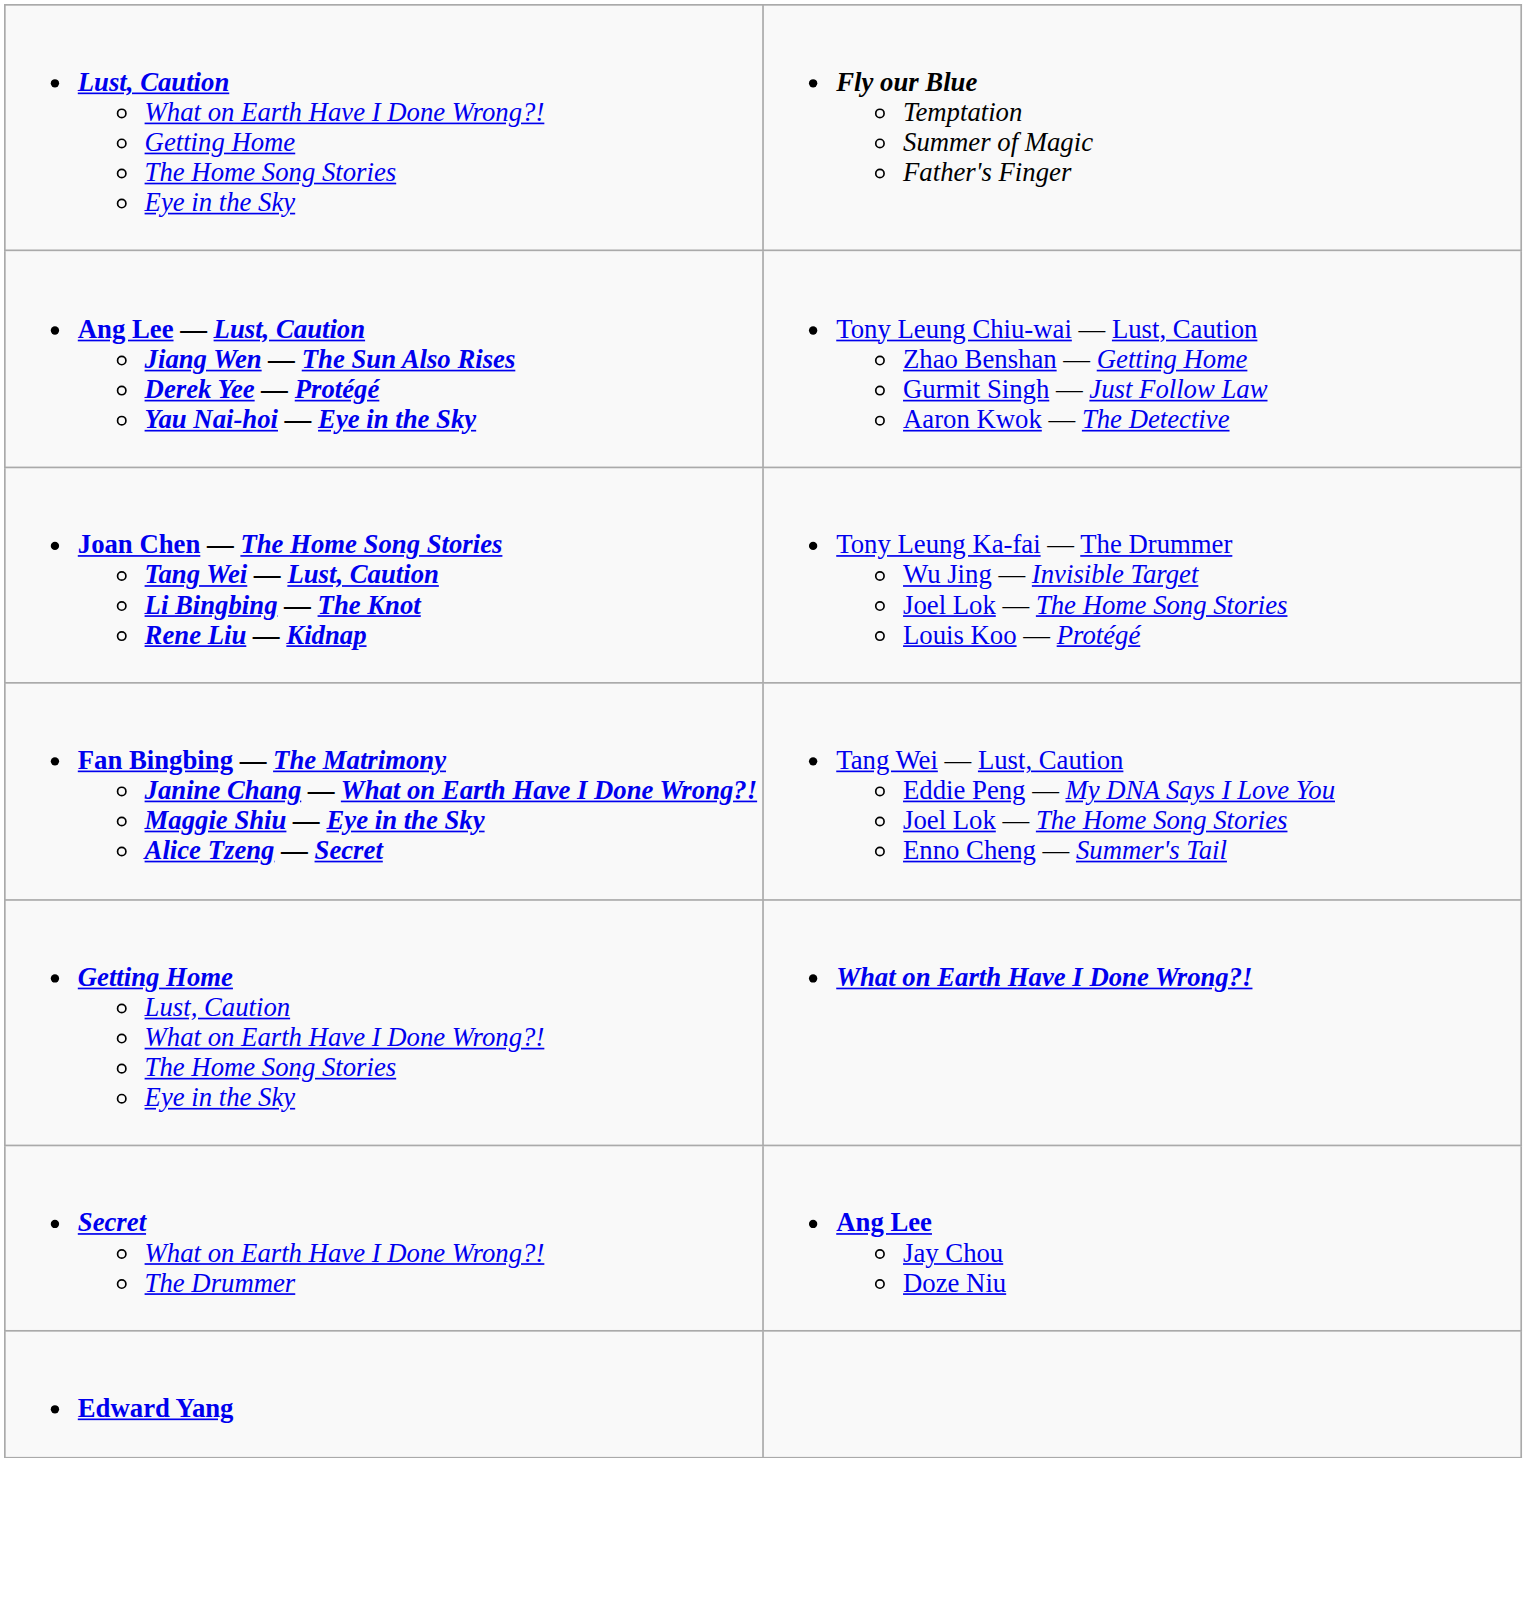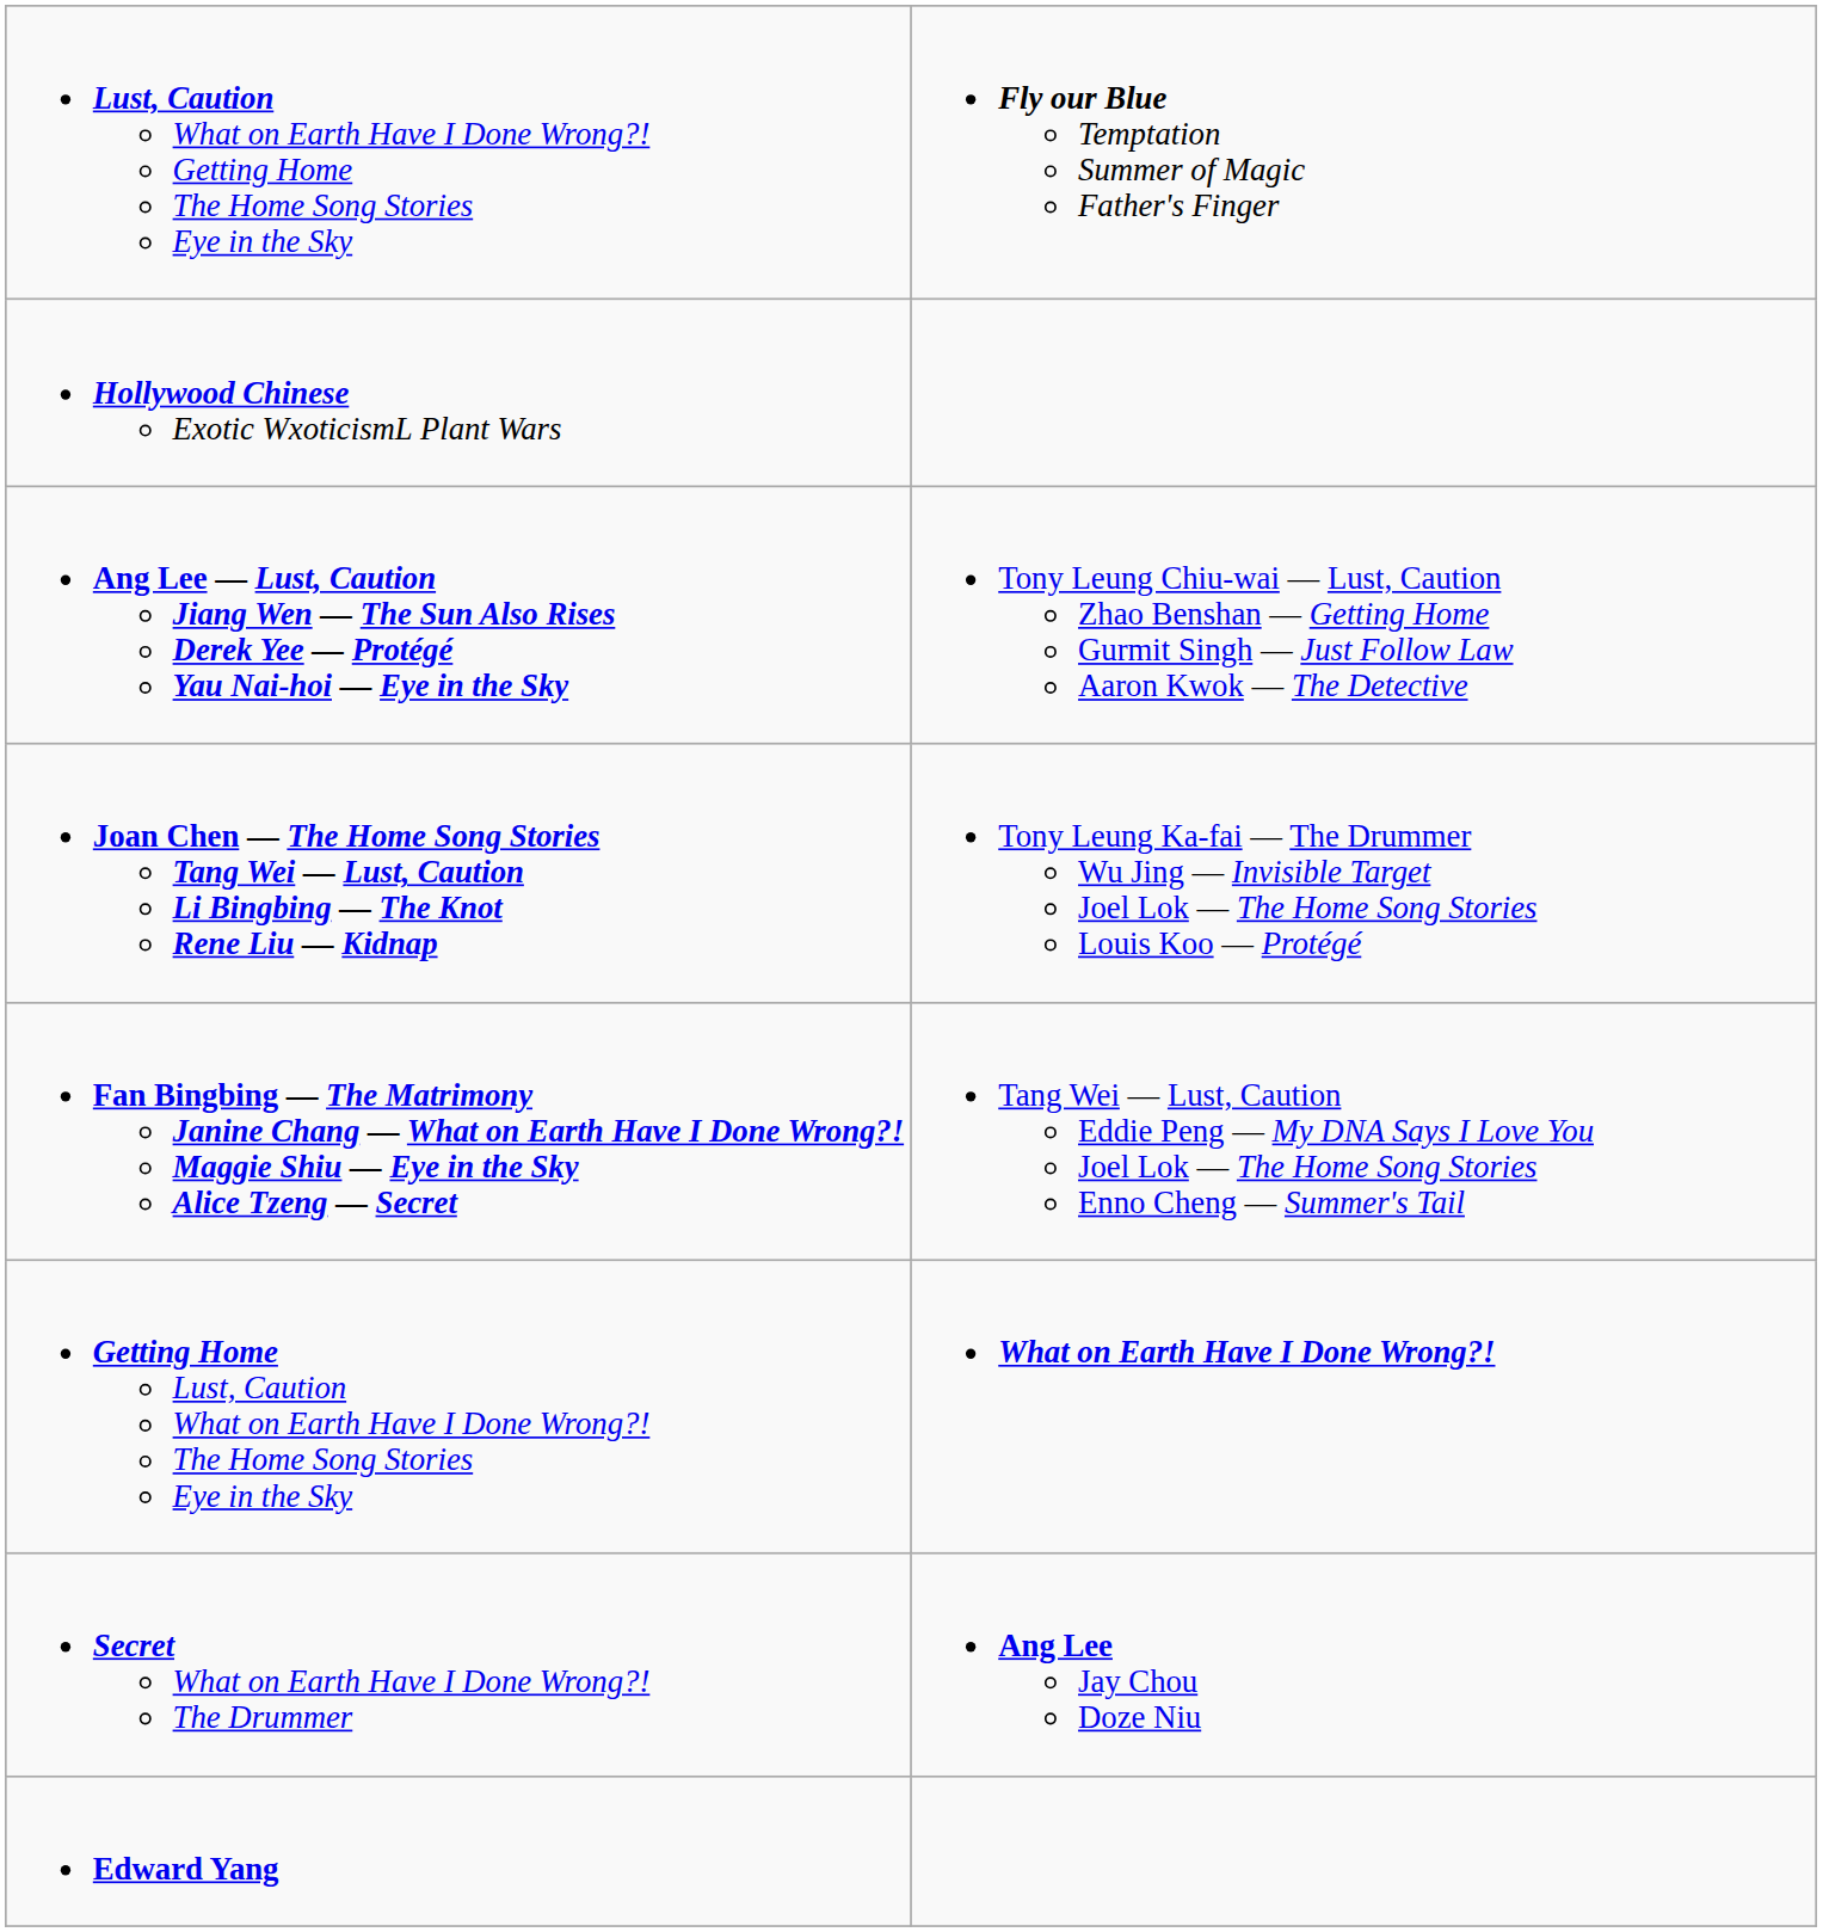+ row: Hollywood Chinese Exotic WxoticismL Plant Wars
